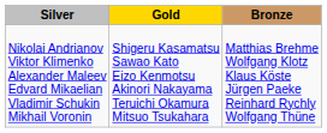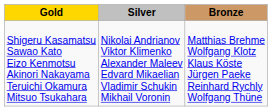columns swapped: Gold <-> Silver
